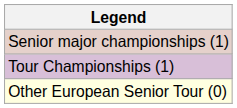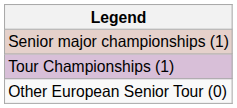row 4 | column 1: lightyellow background -> no background
